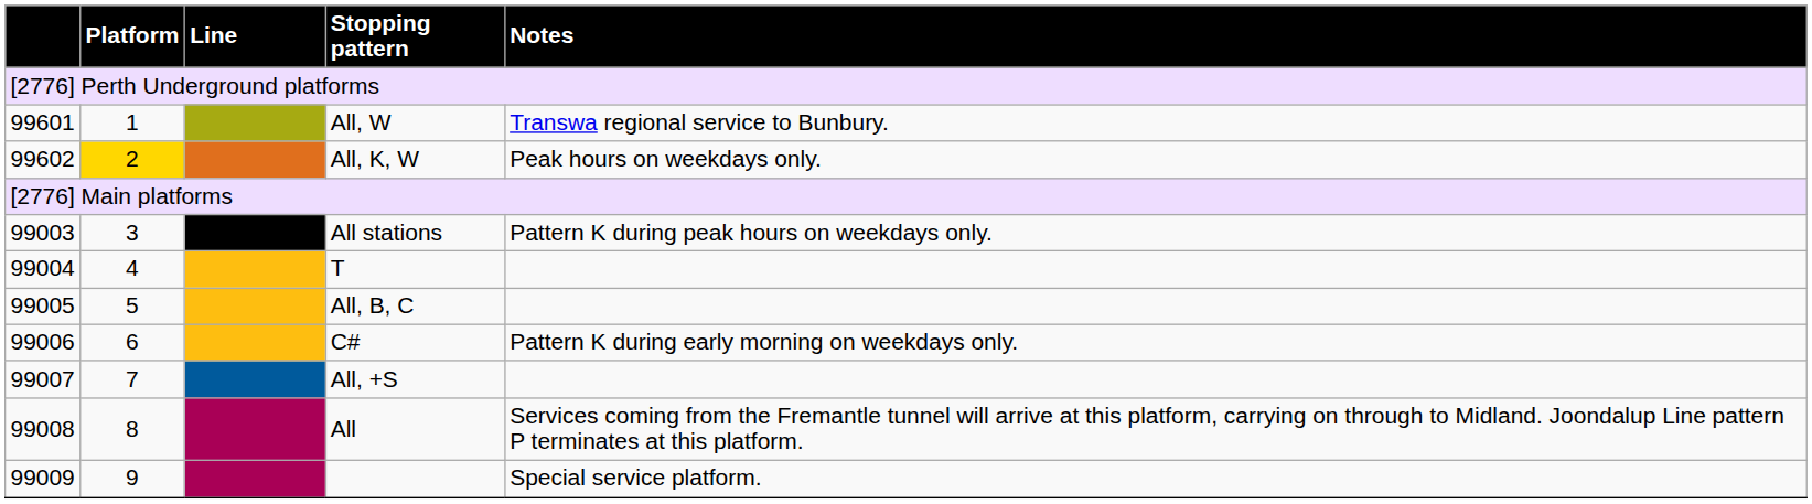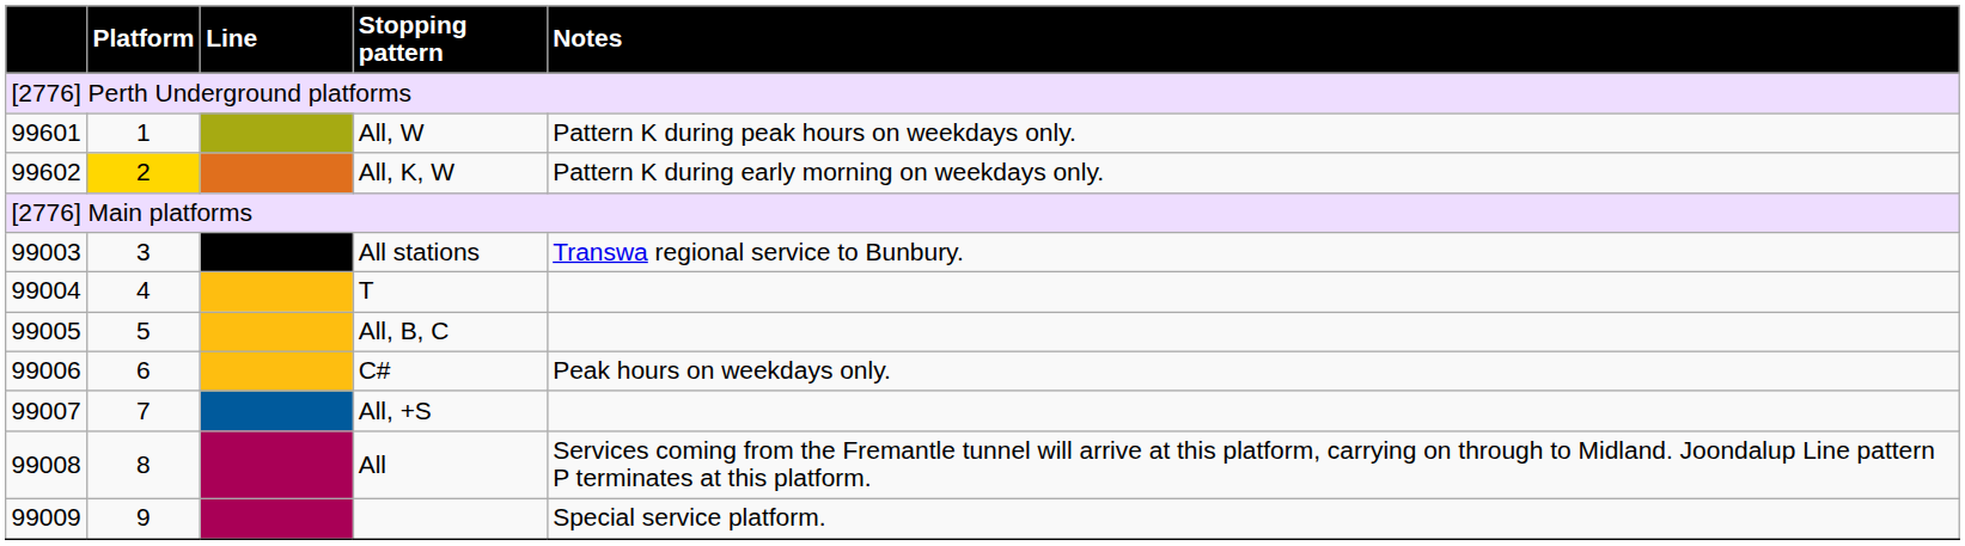All, W | Notes: Transwa regional service to Bunbury. -> Pattern K during peak hours on weekdays only.
All, K, W | Notes: Peak hours on weekdays only. -> Pattern K during early morning on weekdays only.
All stations | Notes: Pattern K during peak hours on weekdays only. -> Transwa regional service to Bunbury.
C# | Notes: Pattern K during early morning on weekdays only. -> Peak hours on weekdays only.
